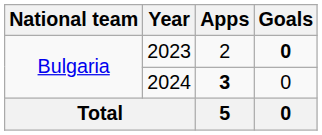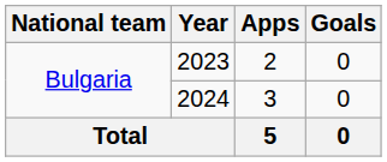2023 | Goals: bold -> normal
2024 | Apps: bold -> normal
